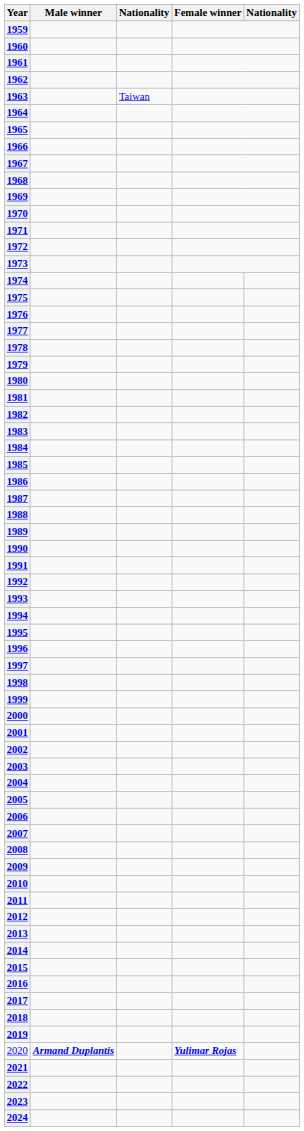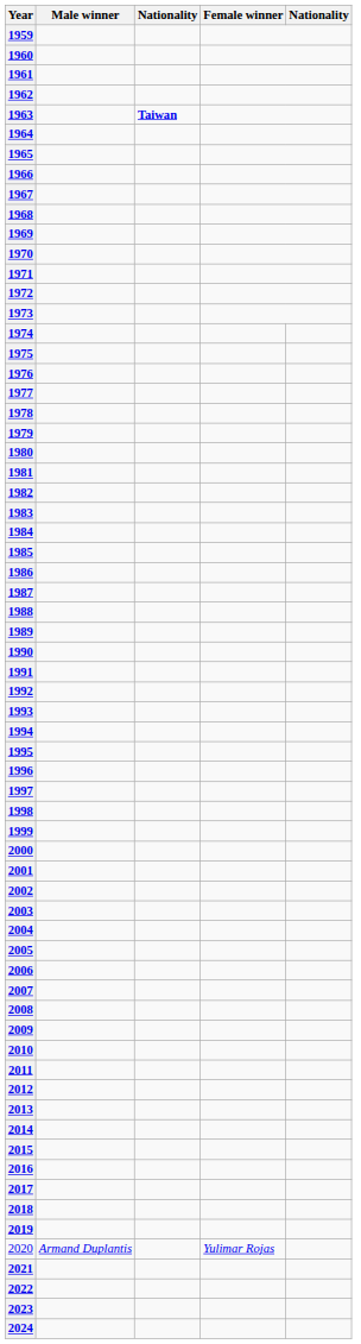1963 | column 3: normal -> bold
2020 | Male winner: bold -> normal
2020 | Female winner: bold -> normal
